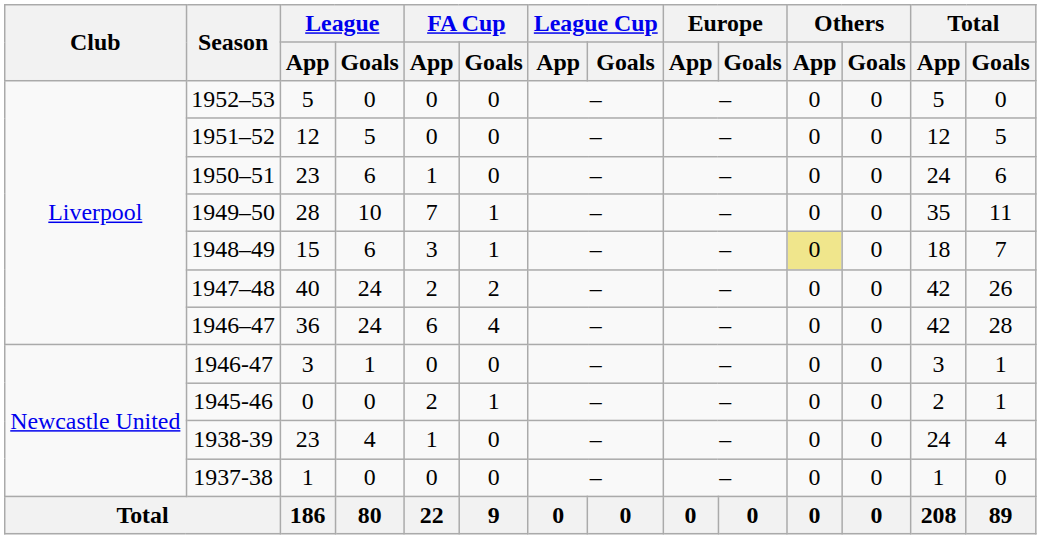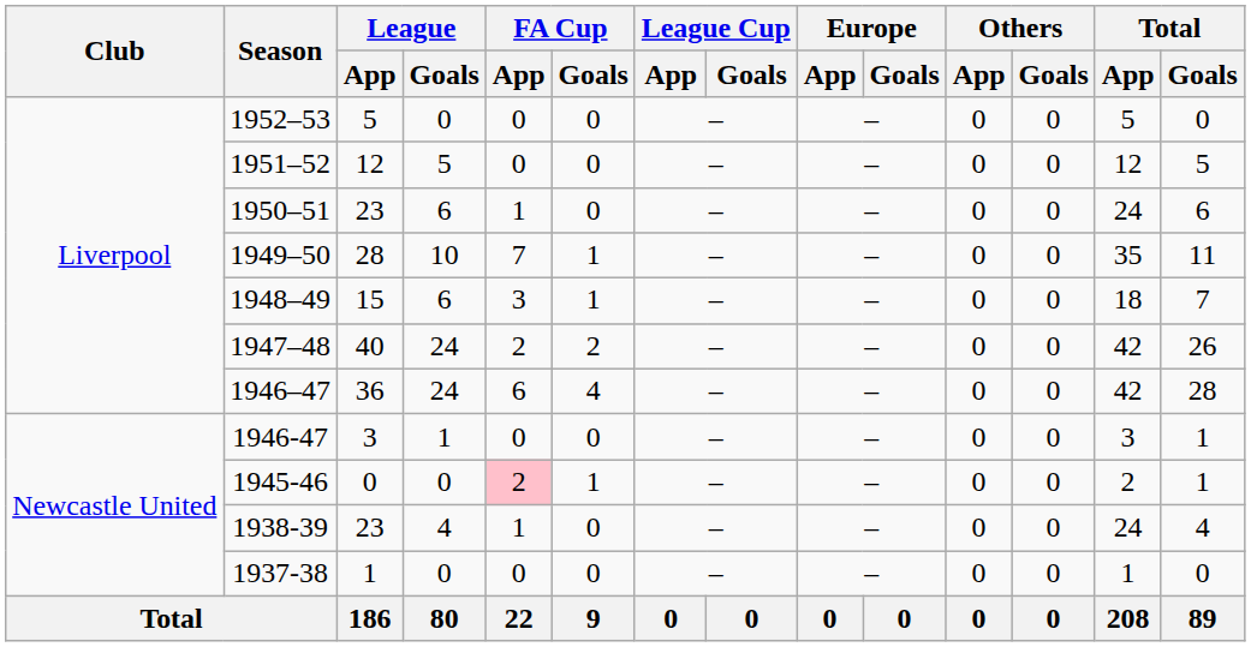1948–49 | Others / App: khaki background -> no background
1945-46 | FA Cup / App: no background -> pink background
